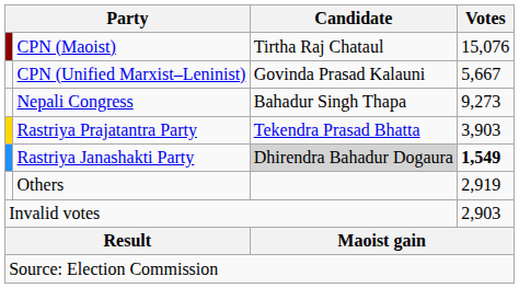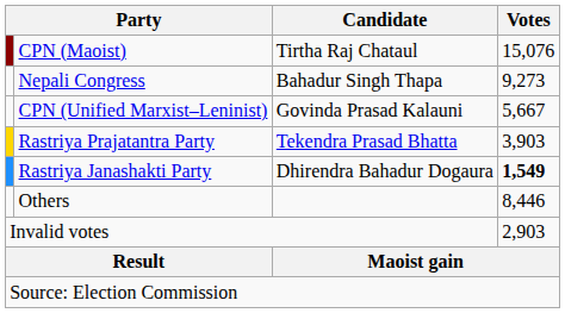rows swapped: Nepali Congress <-> CPN (Unified Marxist–Leninist)
Rastriya Janashakti Party | Candidate: lightgrey background -> no background
Others | Votes: 2,919 -> 8,446
